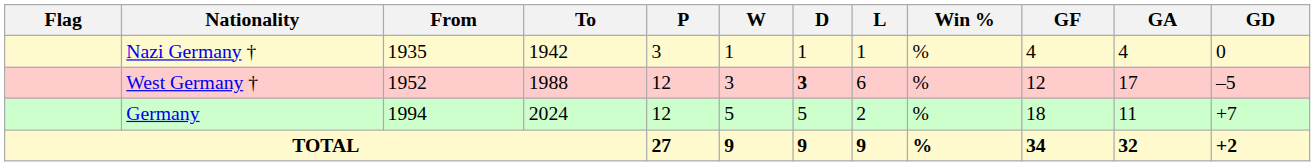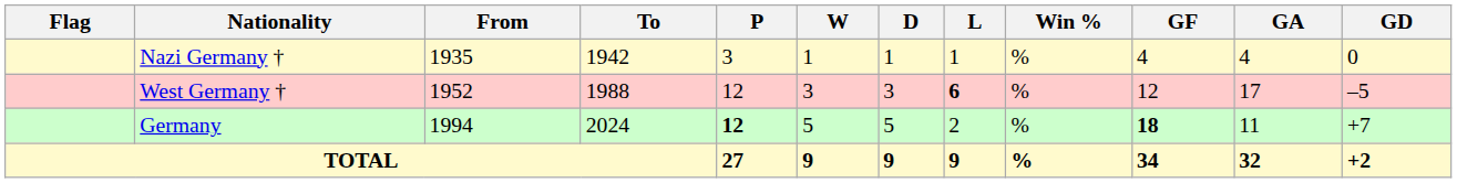West Germany † | D: bold -> normal
West Germany † | L: normal -> bold
Germany | P: normal -> bold
Germany | GF: normal -> bold
